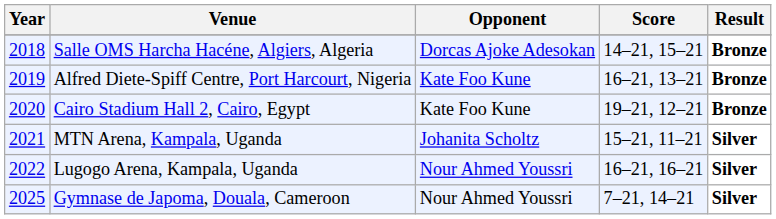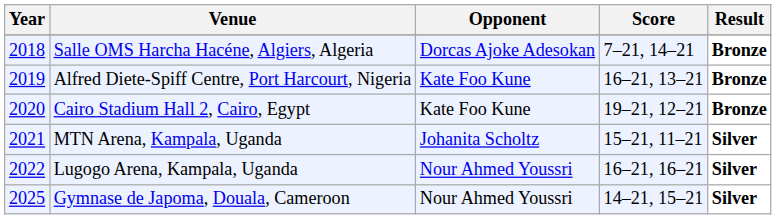Salle OMS Harcha Hacéne, Algiers, Algeria | Score: 14–21, 15–21 -> 7–21, 14–21
Gymnase de Japoma, Douala, Cameroon | Score: 7–21, 14–21 -> 14–21, 15–21
